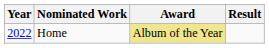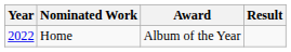Home | Award: khaki background -> no background
